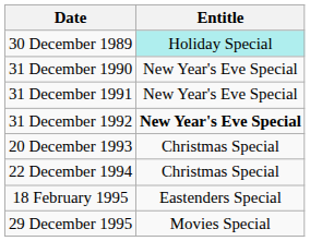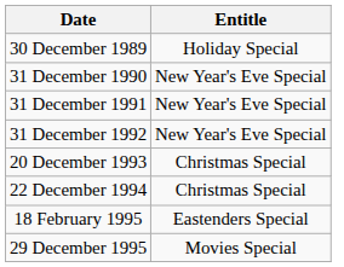30 December 1989 | Entitle: paleturquoise background -> no background
31 December 1992 | Entitle: bold -> normal
